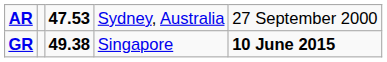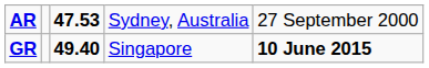GR | column 3: 49.38 -> 49.40
